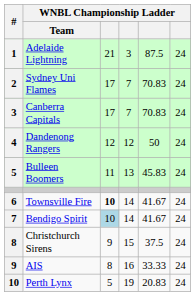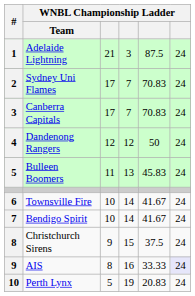Townsville Fire | column 3: bold -> normal
Bendigo Spirit | column 3: lightblue background -> no background
AIS | column 6: no background -> lavender background
